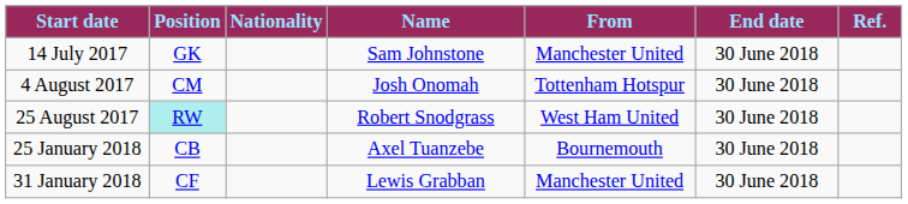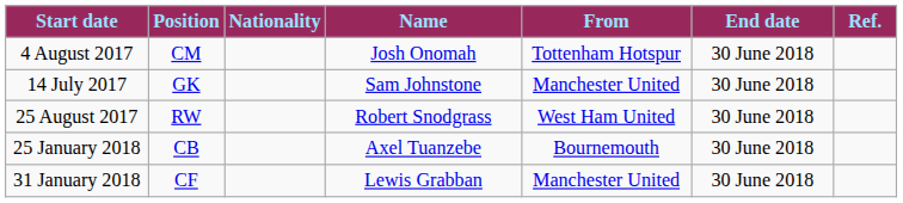rows swapped: 14 July 2017 <-> 4 August 2017
25 August 2017 | Position: paleturquoise background -> no background
